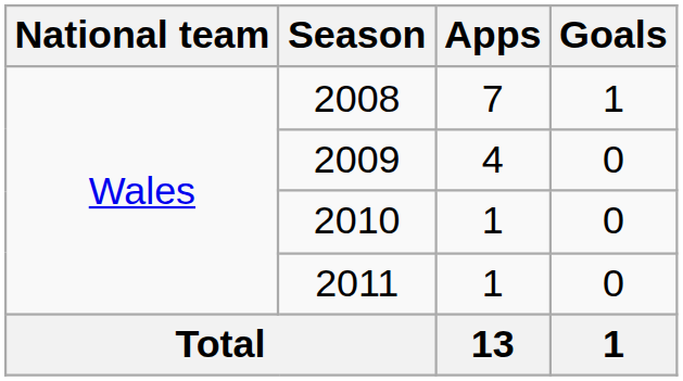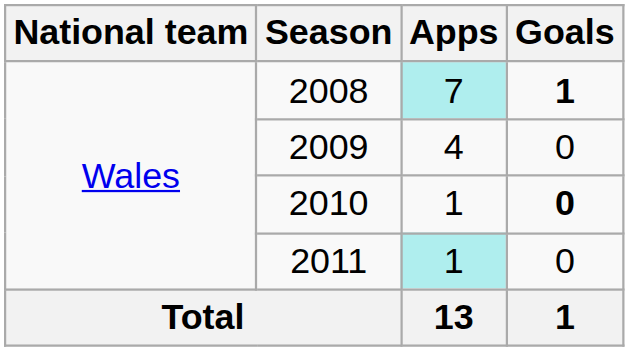2008 | Apps: no background -> paleturquoise background
2008 | Goals: normal -> bold
2010 | Goals: normal -> bold
2011 | Apps: no background -> paleturquoise background
